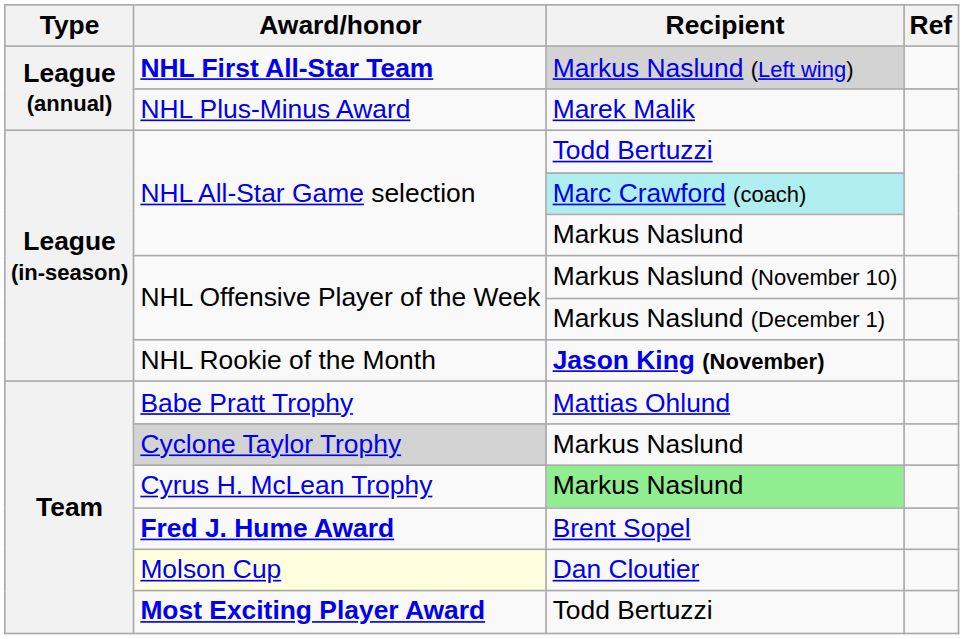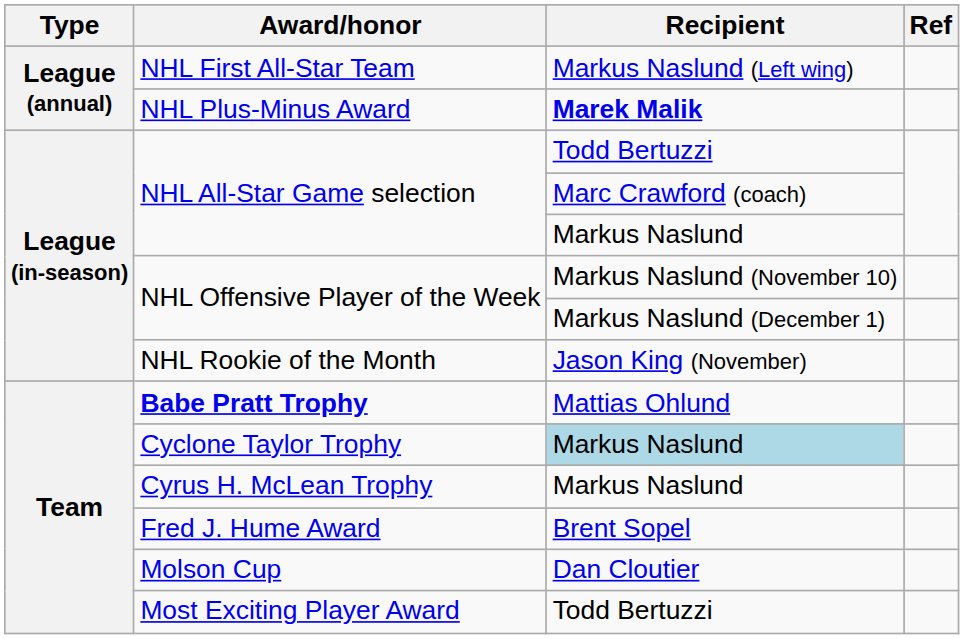NHL First All-Star Team | Award/honor: bold -> normal
NHL First All-Star Team | Recipient: lightgrey background -> no background
NHL Plus-Minus Award | Recipient: normal -> bold
NHL All-Star Game selection / Marc Crawford (coach) | Recipient: paleturquoise background -> no background
NHL Rookie of the Month | Recipient: bold -> normal
Babe Pratt Trophy | Award/honor: normal -> bold
Cyclone Taylor Trophy | Award/honor: lightgrey background -> no background
Cyclone Taylor Trophy | Recipient: no background -> lightblue background
Cyrus H. McLean Trophy | Recipient: lightgreen background -> no background
Fred J. Hume Award | Award/honor: bold -> normal
Molson Cup | Award/honor: lightyellow background -> no background
Most Exciting Player Award | Award/honor: bold -> normal
